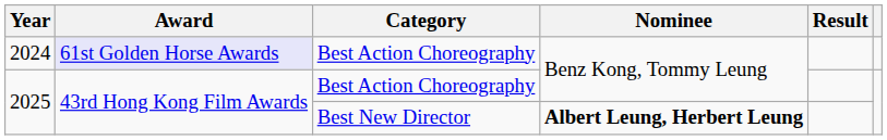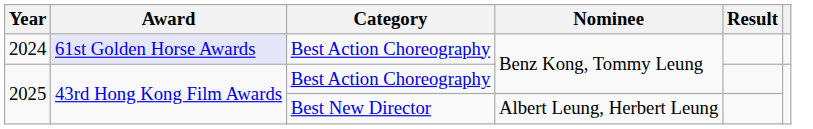2025 / Best New Director | Nominee: bold -> normal
